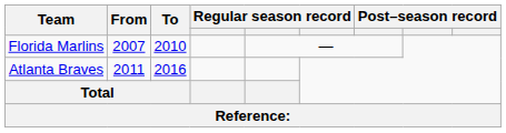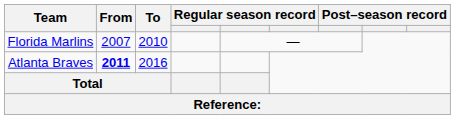Atlanta Braves | From: normal -> bold
